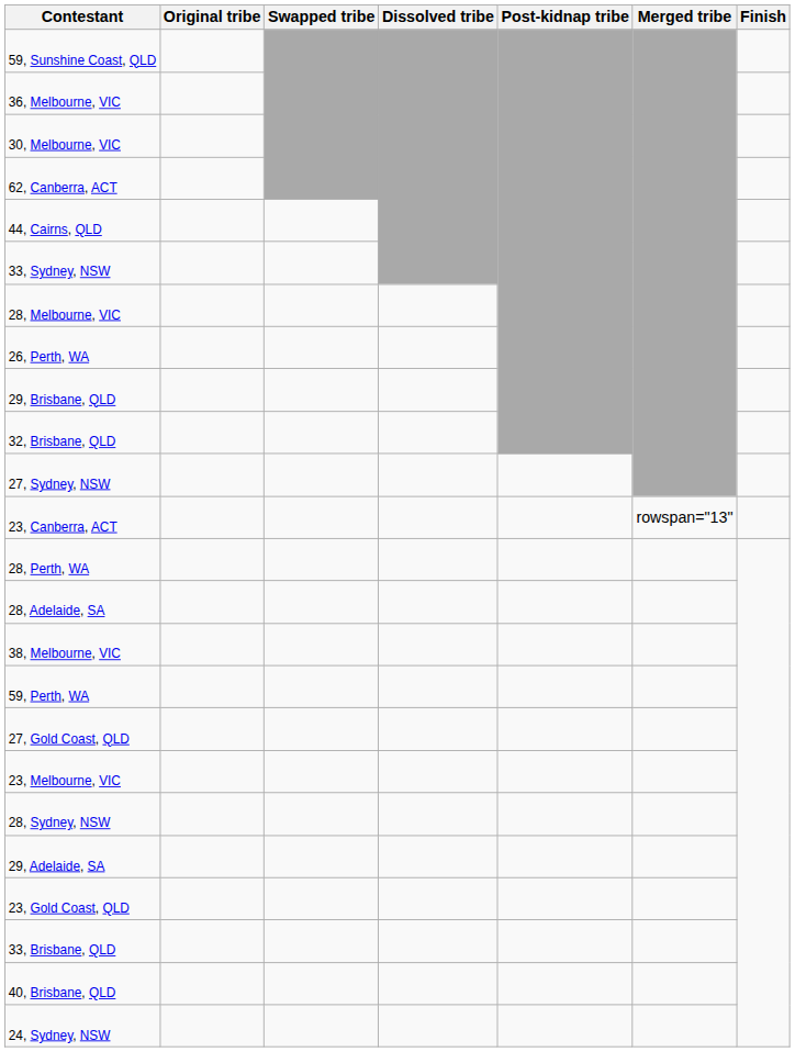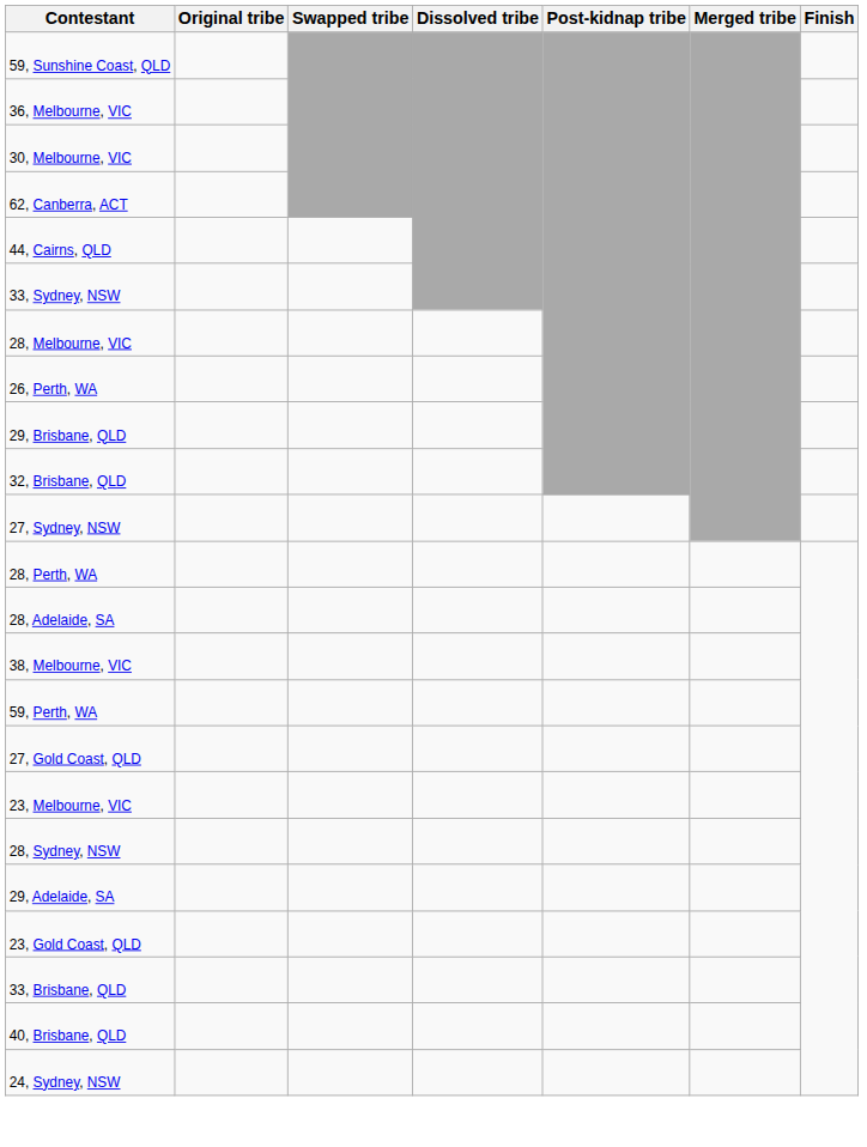- row: 23, Canberra, ACT | rowspan="13"
